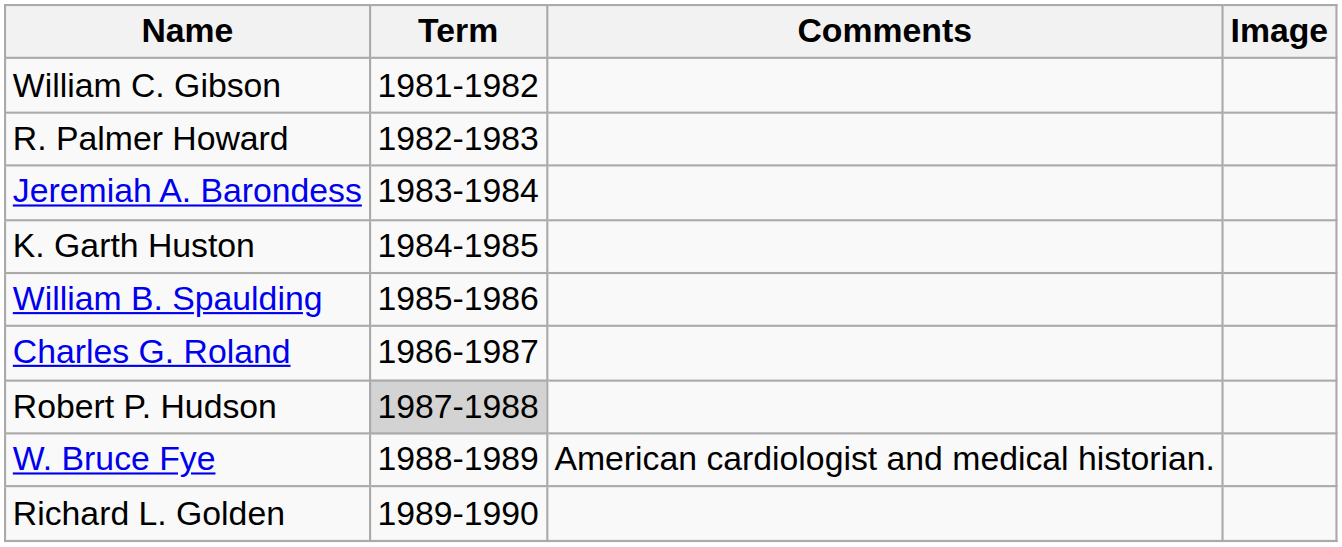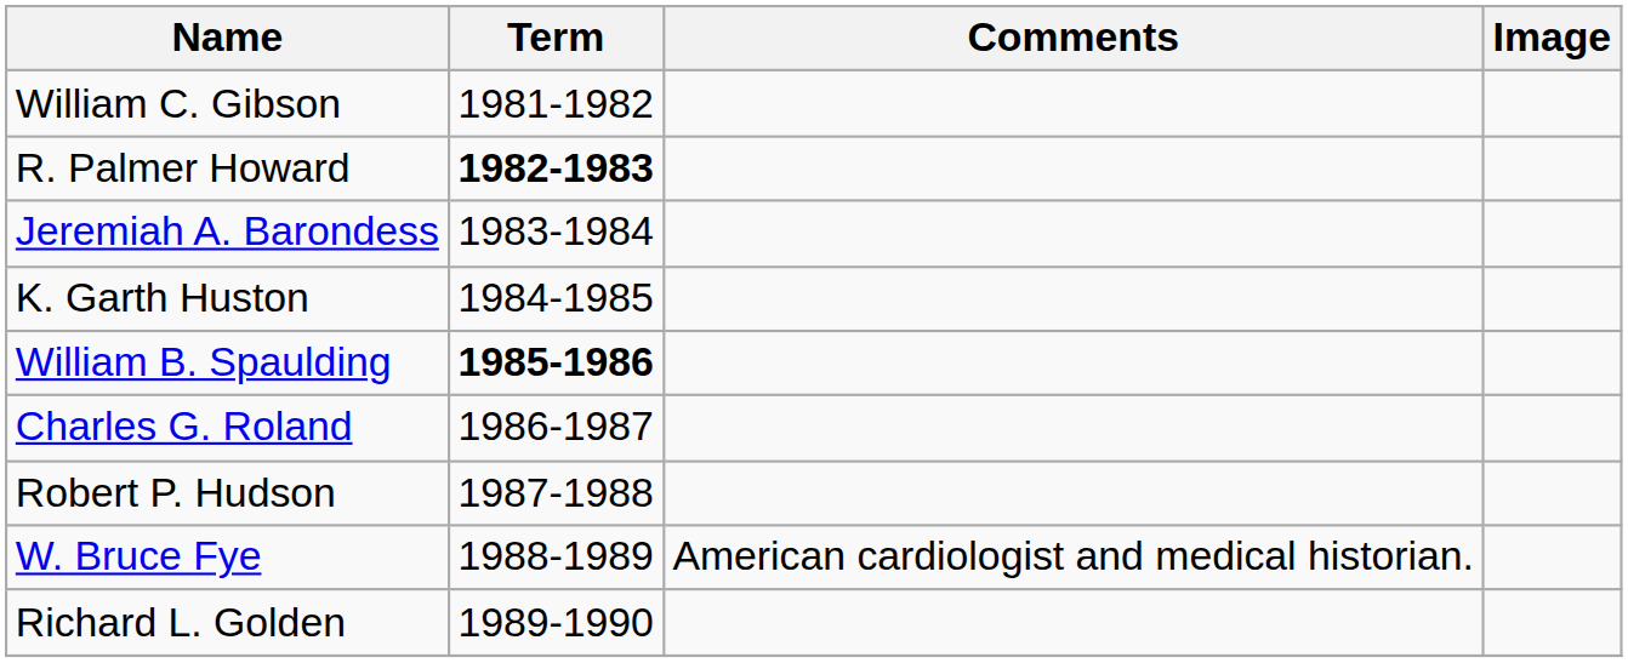R. Palmer Howard | Term: normal -> bold
William B. Spaulding | Term: normal -> bold
Robert P. Hudson | Term: lightgrey background -> no background
